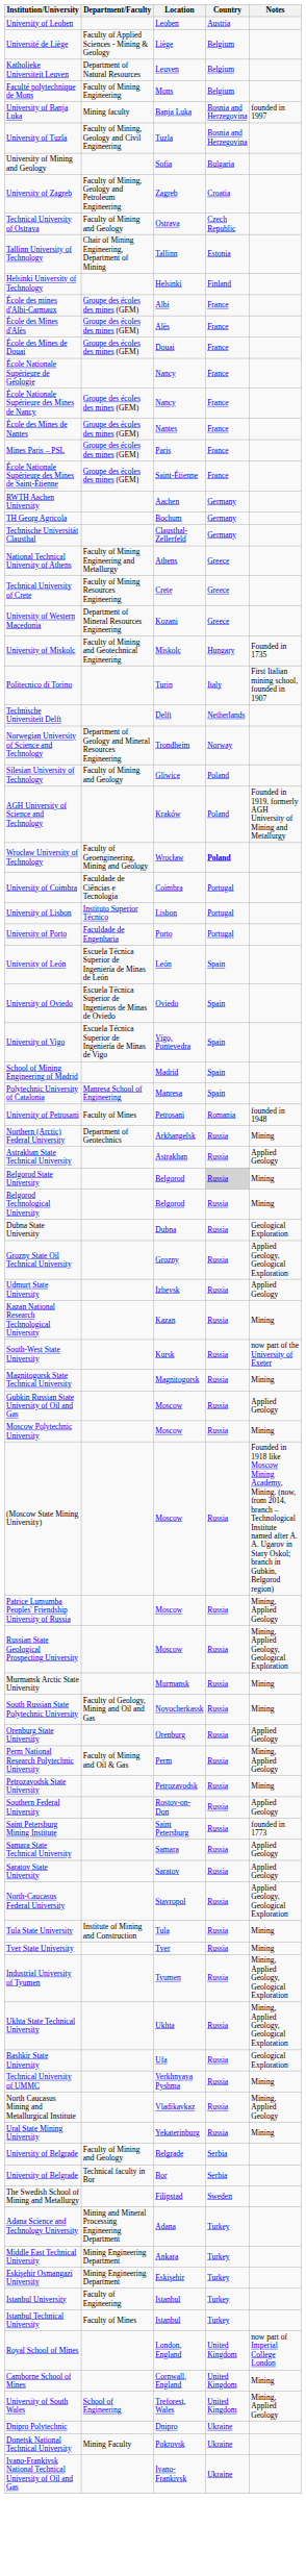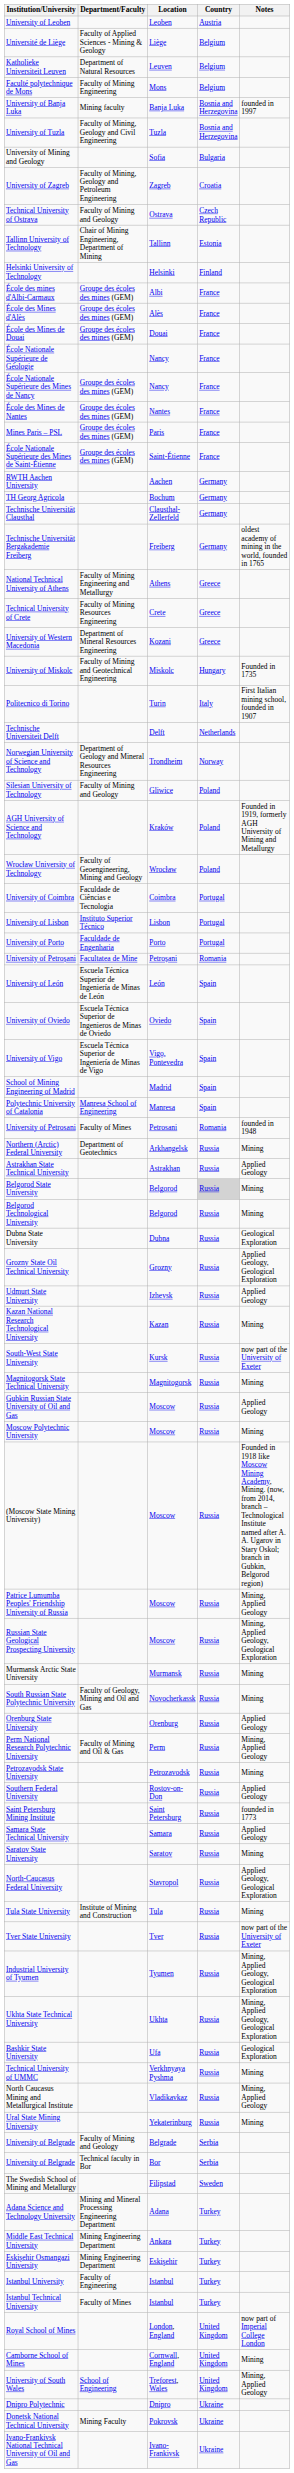+ row: Technische Universität Bergakademie Freiberg | Freiberg | Germany | oldest academy of mining in the world, founded in 1765
Wrocław University of Technology | Country: bold -> normal
+ row: University of Petroșani | Facultatea de Mine | Petroșani | Romania
Saratov State University | Notes: Applied Geology -> Mining
Tver State University | Notes: Mining -> now part of the University of Exeter
